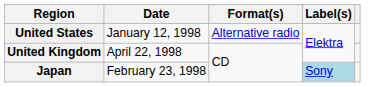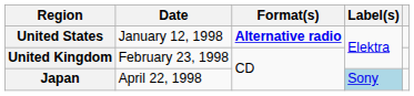United States | Format(s): normal -> bold
United Kingdom | Date: April 22, 1998 -> February 23, 1998
Japan | Date: February 23, 1998 -> April 22, 1998
